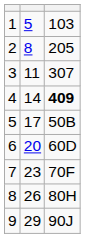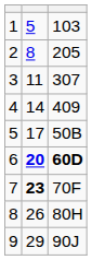4 | column 3: bold -> normal
6 | column 2: normal -> bold
6 | column 3: normal -> bold
7 | column 2: normal -> bold
